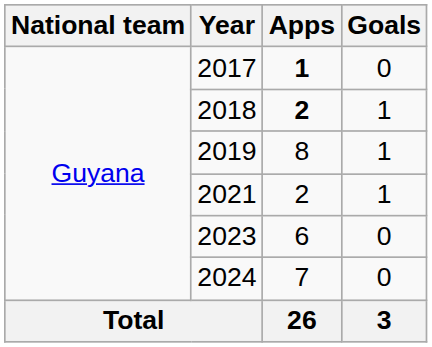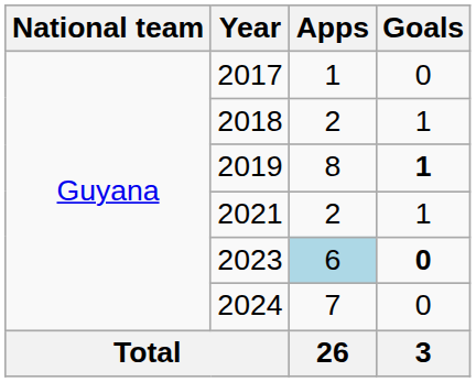2017 | Apps: bold -> normal
2018 | Apps: bold -> normal
2019 | Goals: normal -> bold
2023 | Apps: no background -> lightblue background
2023 | Goals: normal -> bold
